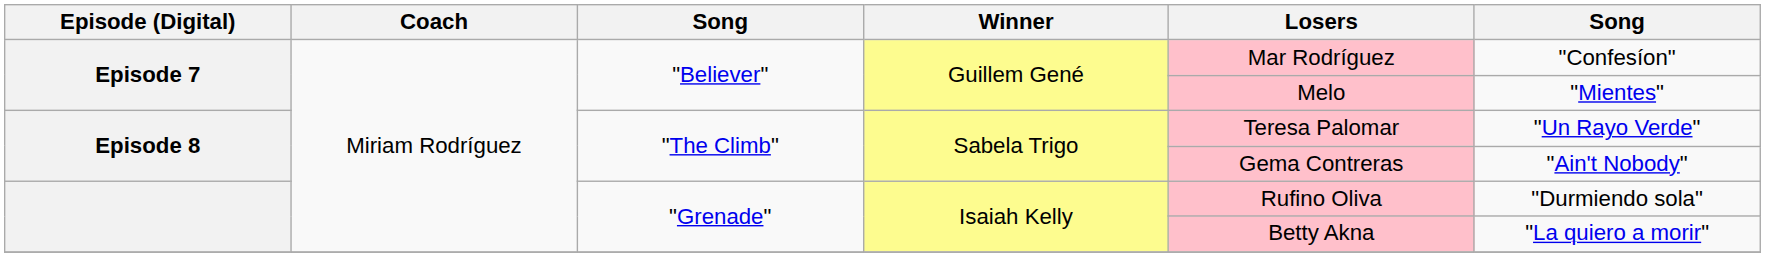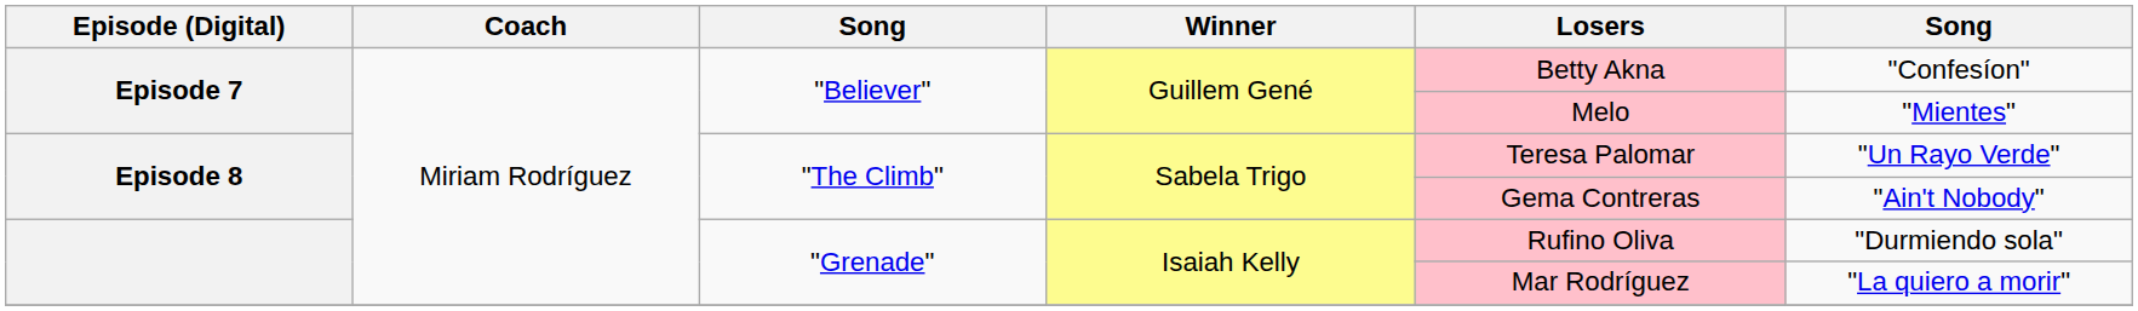row 2 | Losers: Mar Rodríguez -> Betty Akna
row 7 | Losers: Betty Akna -> Mar Rodríguez
